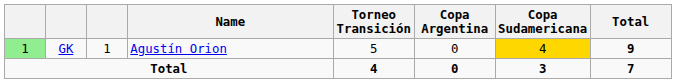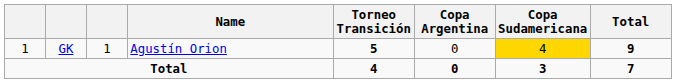row 2 | column 1: lightgreen background -> no background
row 2 | Torneo Transición: normal -> bold
